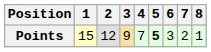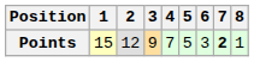Points | 5: bold -> normal
Points | 7: normal -> bold
